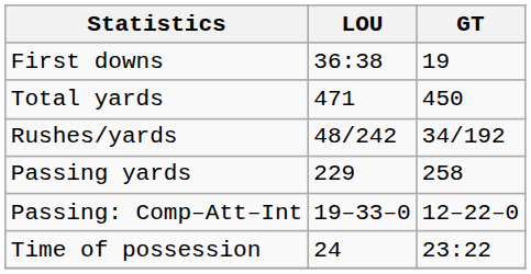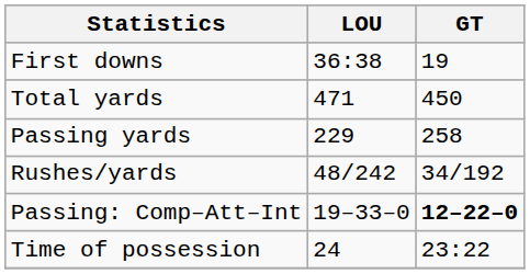rows swapped: Rushes/yards <-> Passing yards
Passing: Comp–Att–Int | GT: normal -> bold
